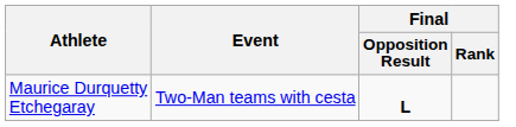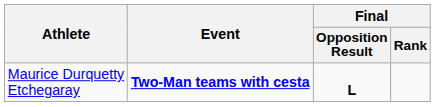Maurice Durquetty Etchegaray | Event: normal -> bold
